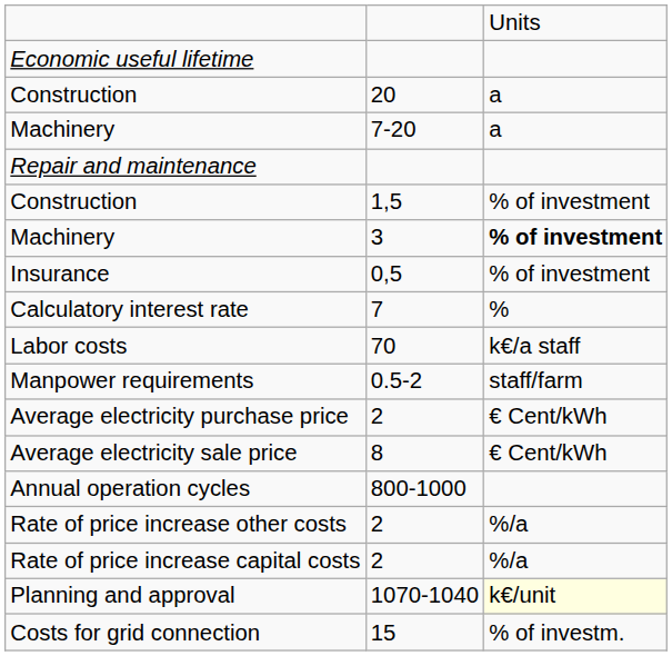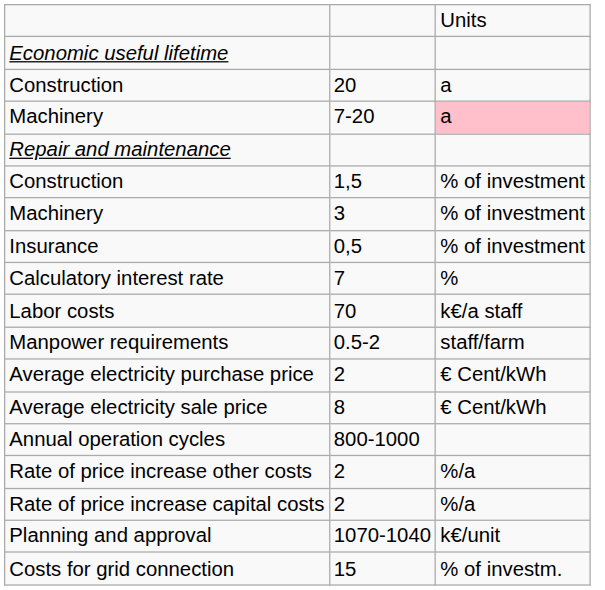Machinery / 7-20 | column 3: no background -> pink background
Machinery / 3 | column 3: bold -> normal
Planning and approval | column 3: lightyellow background -> no background
